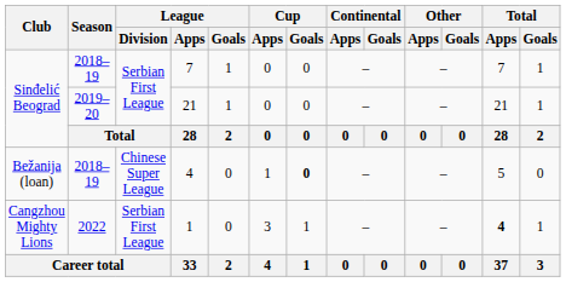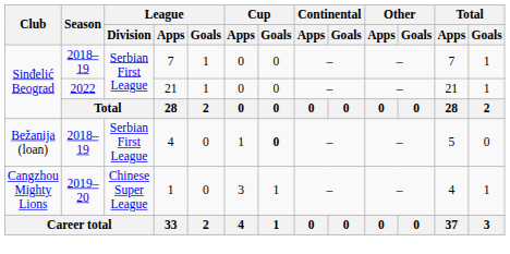row 4 | Season: 2019–20 -> 2022
row 6 | League / Division: Chinese Super League -> Serbian First League
row 7 | Season: 2022 -> 2019–20
row 7 | League / Division: Serbian First League -> Chinese Super League
row 7 | Total / Apps: bold -> normal
